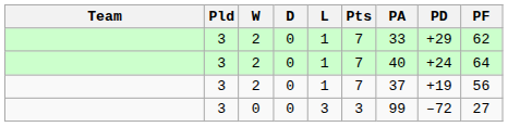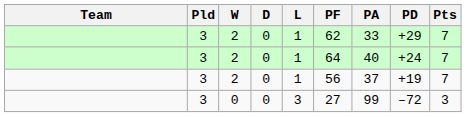columns swapped: PF <-> Pts
